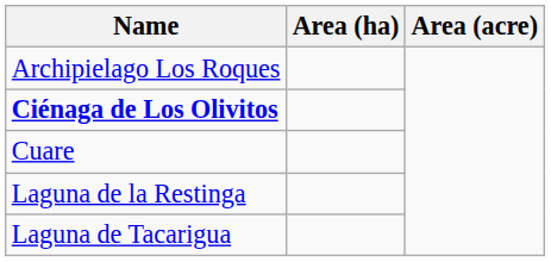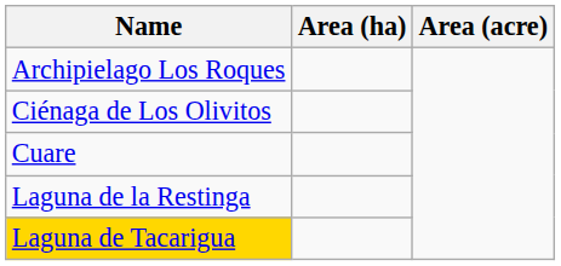Ciénaga de Los Olivitos | Name: bold -> normal
Laguna de Tacarigua | Name: no background -> gold background
